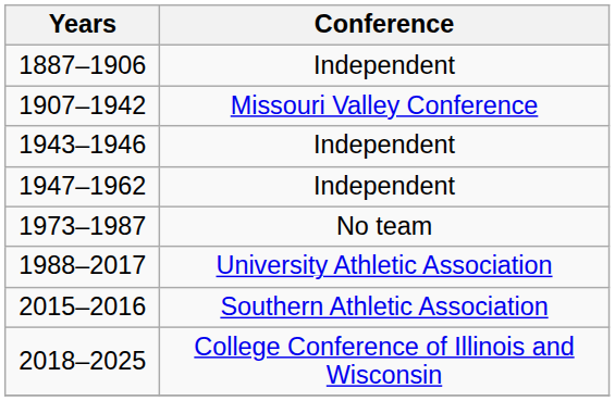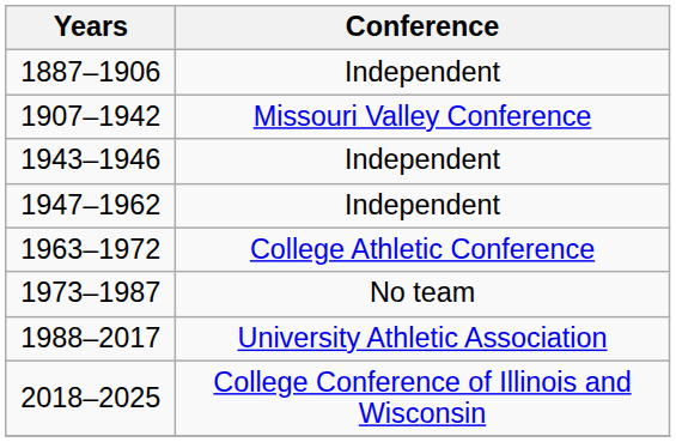+ row: 1963–1972 | College Athletic Conference
- row: 2015–2016 | Southern Athletic Association
